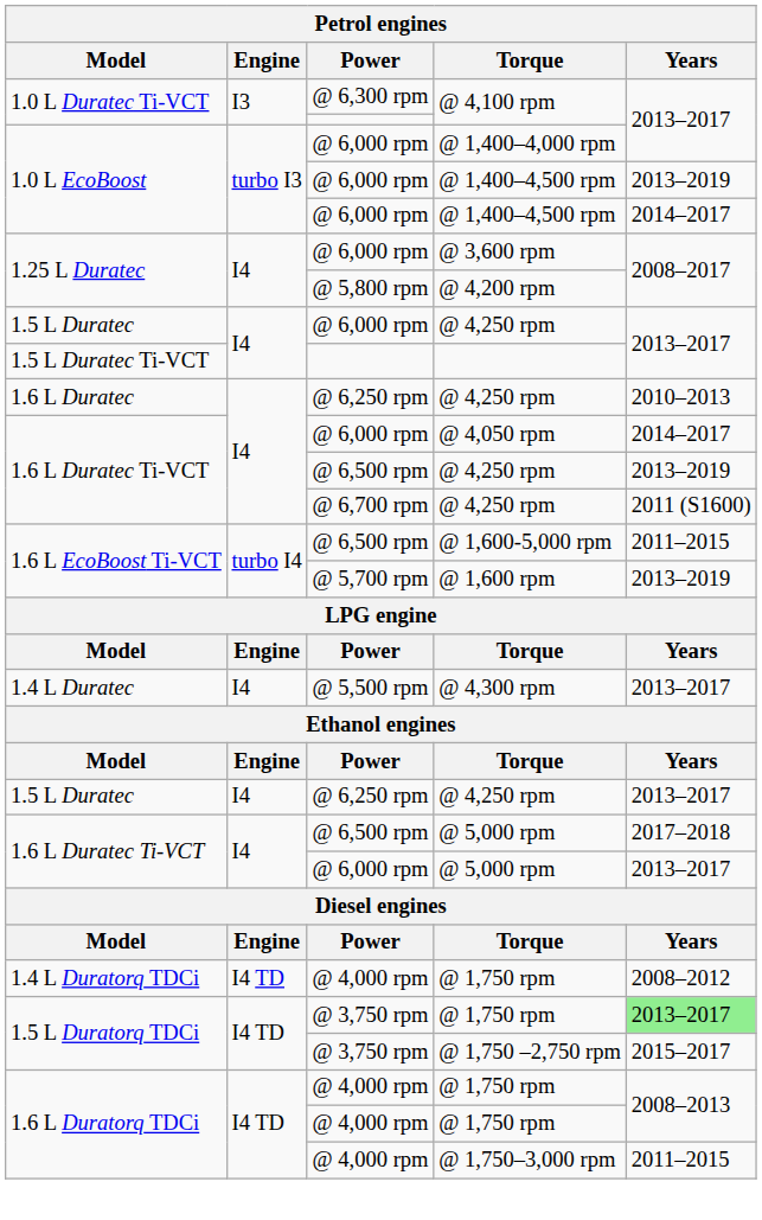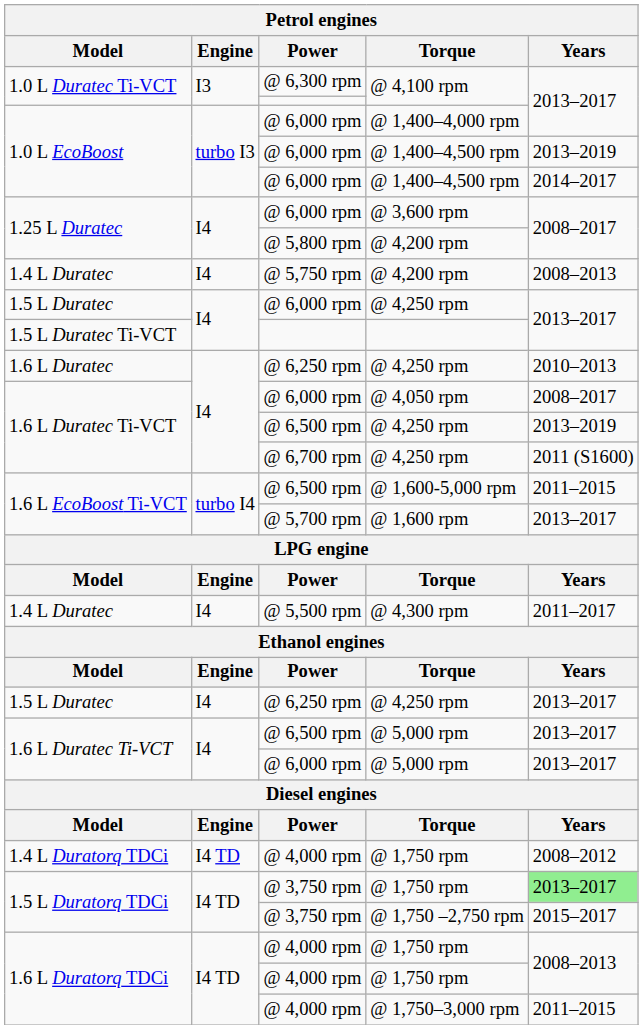+ row: 1.4 L Duratec | I4 | @ 5,750 rpm | @ 4,200 rpm | 2008–2013
@ 4,050 rpm | Years: 2014–2017 -> 2008–2017
@ 1,600 rpm | Years: 2013–2019 -> 2013–2017
@ 4,300 rpm | Years: 2013–2017 -> 2011–2017
@ 6,500 rpm / @ 5,000 rpm | Years: 2017–2018 -> 2013–2017
